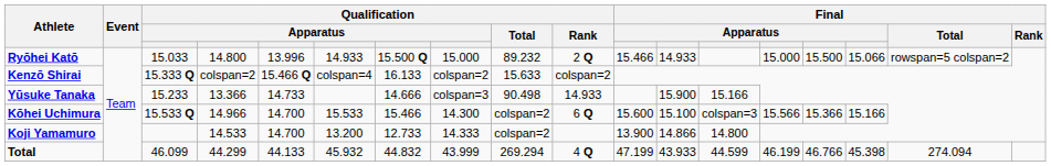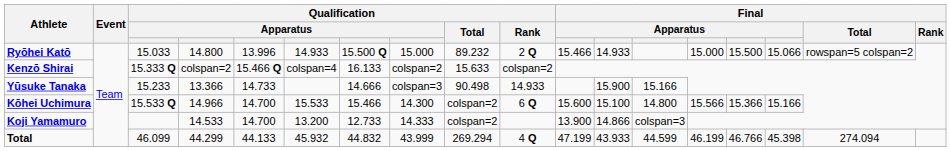Kōhei Uchimura | column 13: colspan=3 -> 14.800
Koji Yamamuro | column 13: 14.800 -> colspan=3
